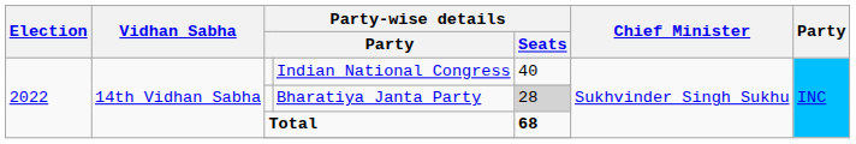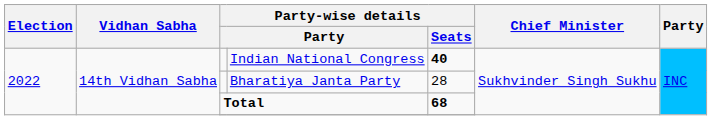Indian National Congress | Party-wise details / Seats: normal -> bold
Bharatiya Janta Party | Party-wise details / Seats: lightgrey background -> no background
